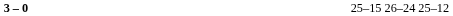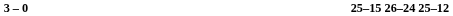row 1 | column 2: normal -> bold
